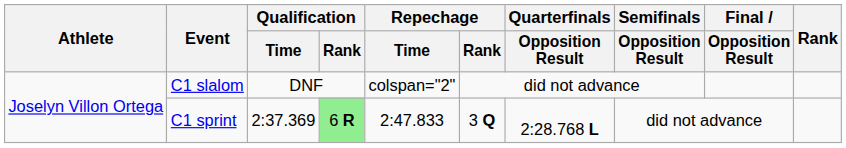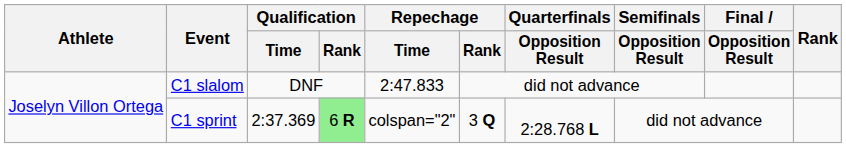C1 slalom | Repechage / Time: colspan="2" -> 2:47.833
C1 sprint | Repechage / Time: 2:47.833 -> colspan="2"
